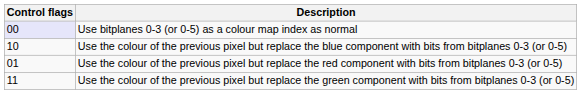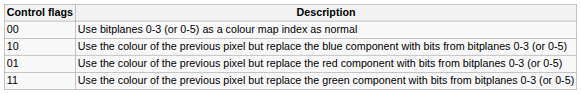Use bitplanes 0-3 (or 0-5) as a colour map index as normal | Control flags: lavender background -> no background
